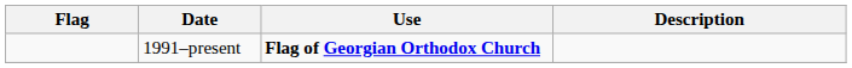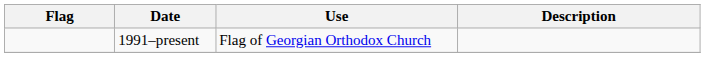1991–present | Use: bold -> normal
